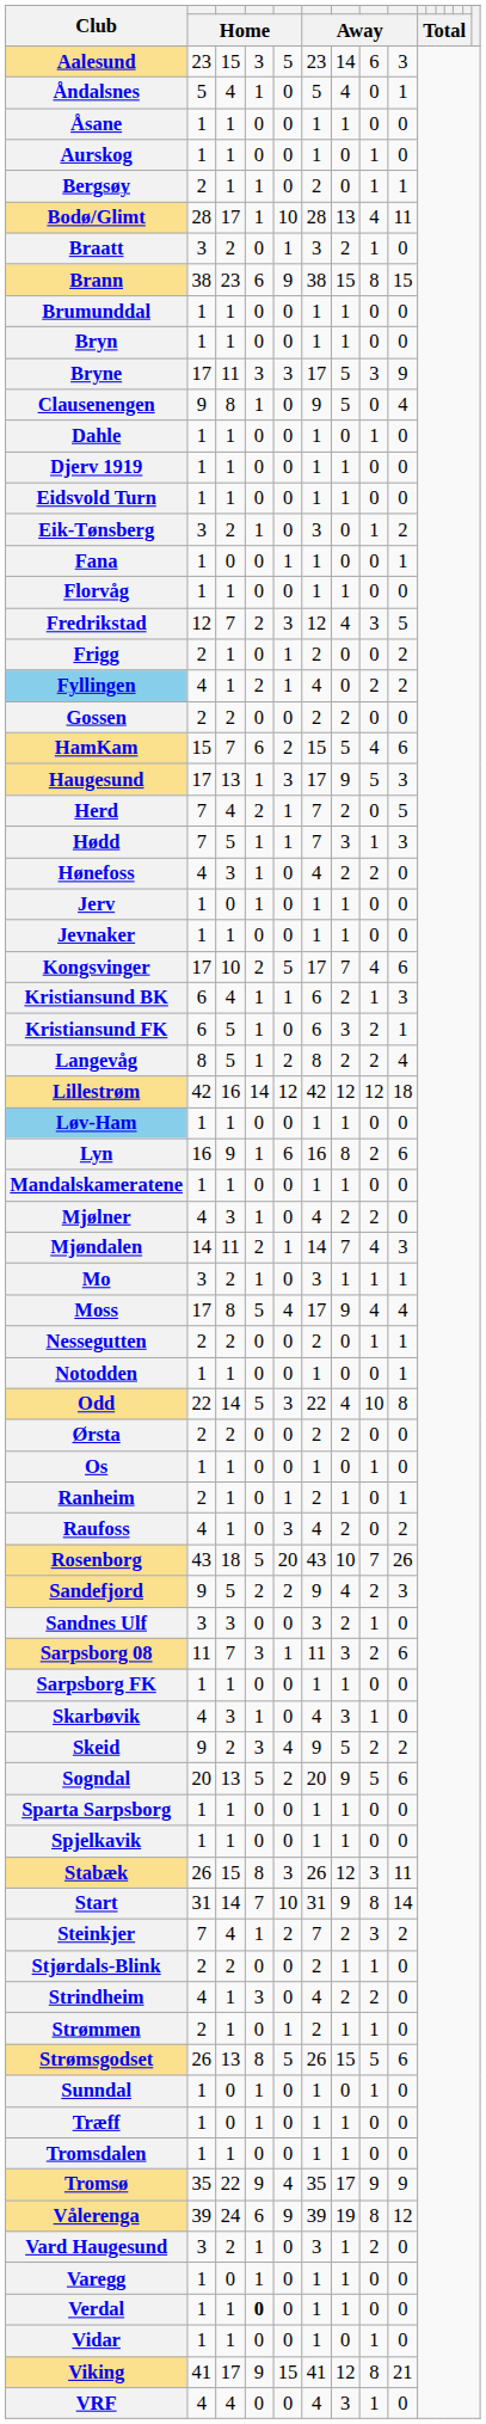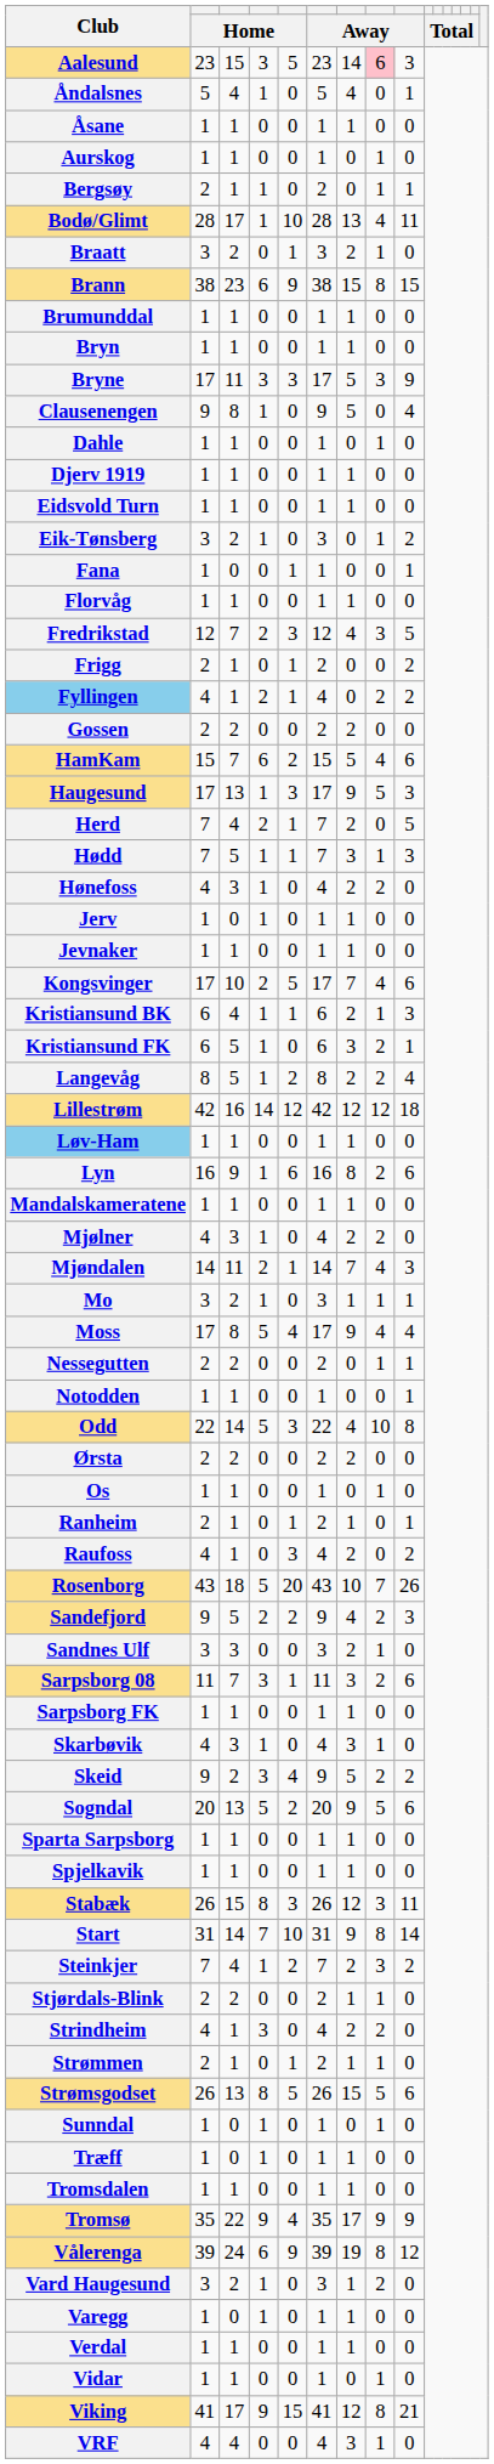Aalesund | column 8: no background -> pink background
Verdal | column 4: bold -> normal
